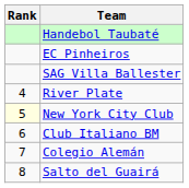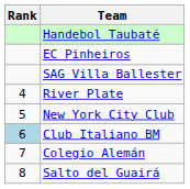New York City Club | Rank: lightyellow background -> no background
Club Italiano BM | Rank: no background -> lightblue background
